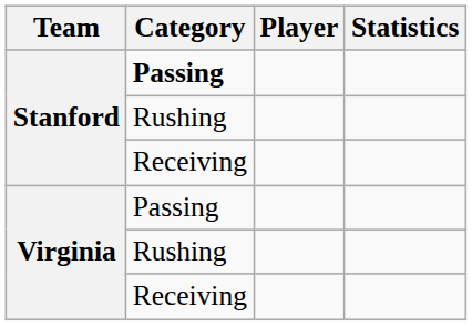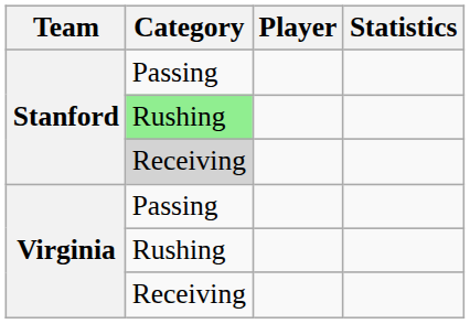Stanford / Passing | Category: bold -> normal
Stanford / Rushing | Category: no background -> lightgreen background
Stanford / Receiving | Category: no background -> lightgrey background
